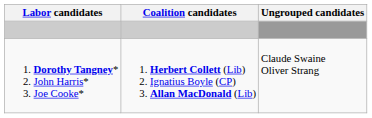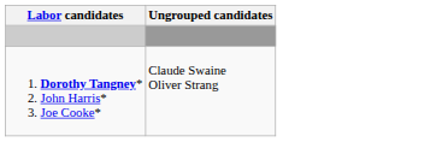- column: Coalition candidates | Herbert Collett (Lib) Ignatius Boyle (CP) Allan MacDonald (Lib)
